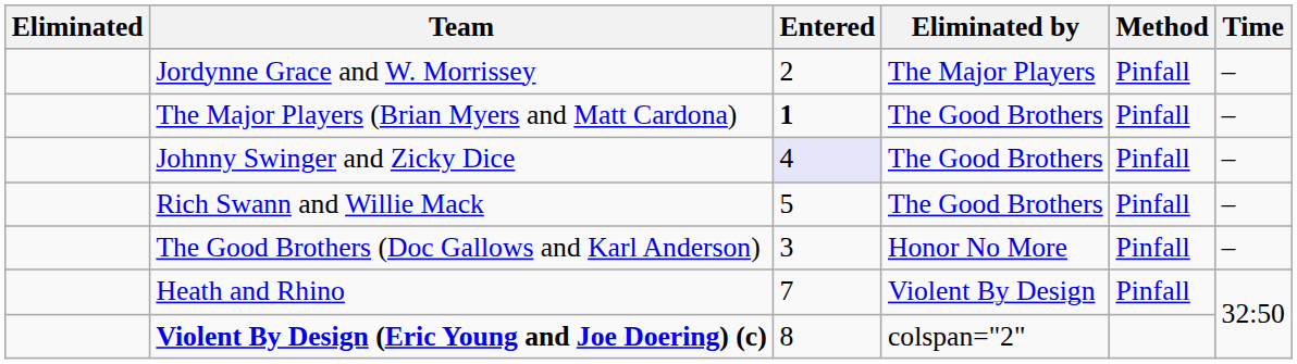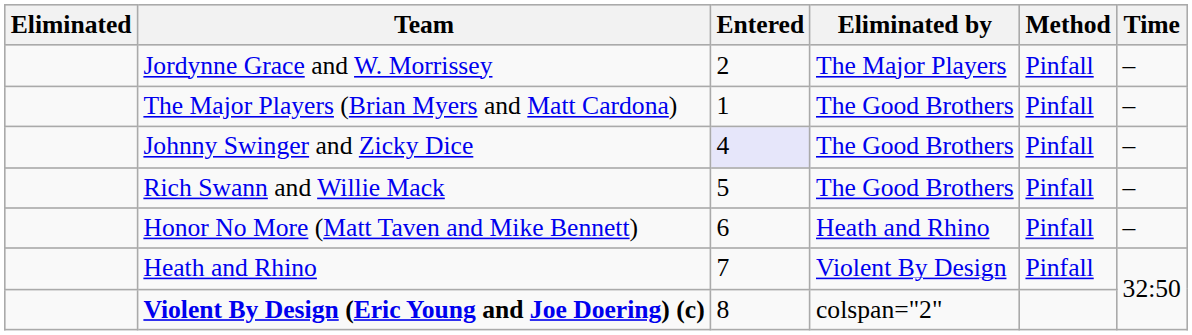The Major Players (Brian Myers and Matt Cardona) | Entered: bold -> normal
- row: The Good Brothers (Doc Gallows and Karl Anderson) | 3 | Honor No More | Pinfall | –
+ row: Honor No More (Matt Taven and Mike Bennett) | 6 | Heath and Rhino | Pinfall | –
